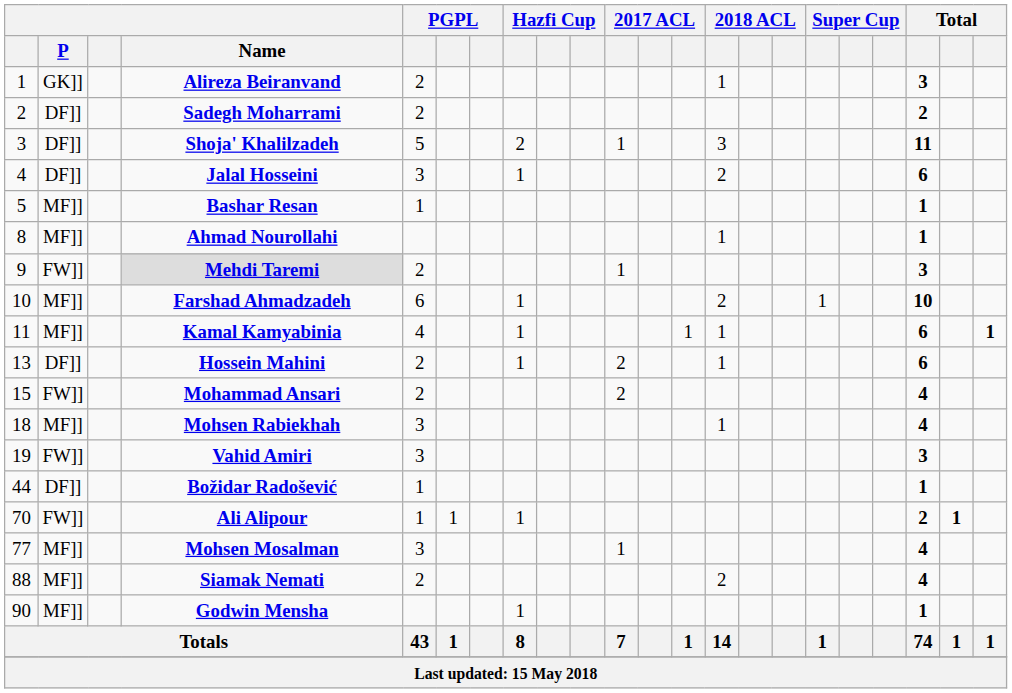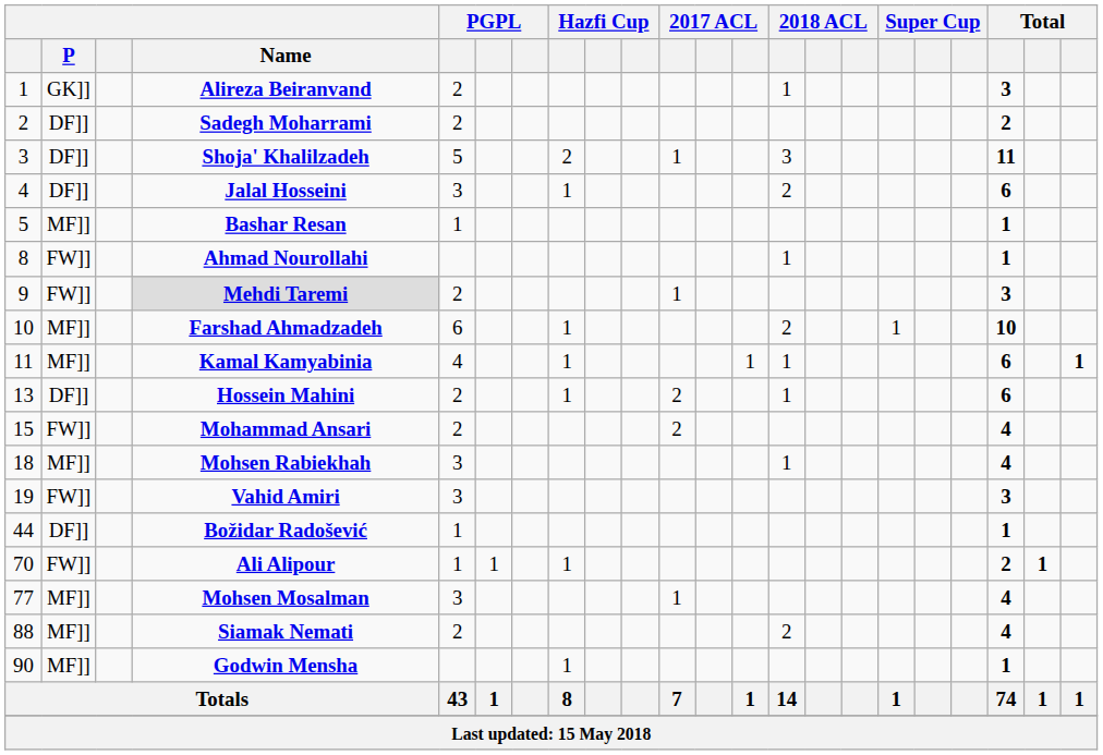Ahmad Nourollahi | P: MF]] -> FW]]
